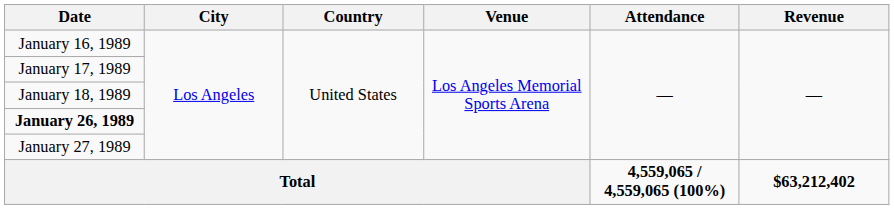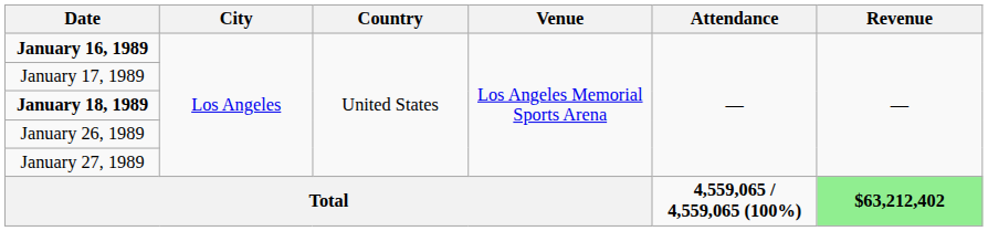January 16, 1989 | Date: normal -> bold
January 18, 1989 | Date: normal -> bold
January 26, 1989 | Date: bold -> normal
Total | Revenue: no background -> lightgreen background
